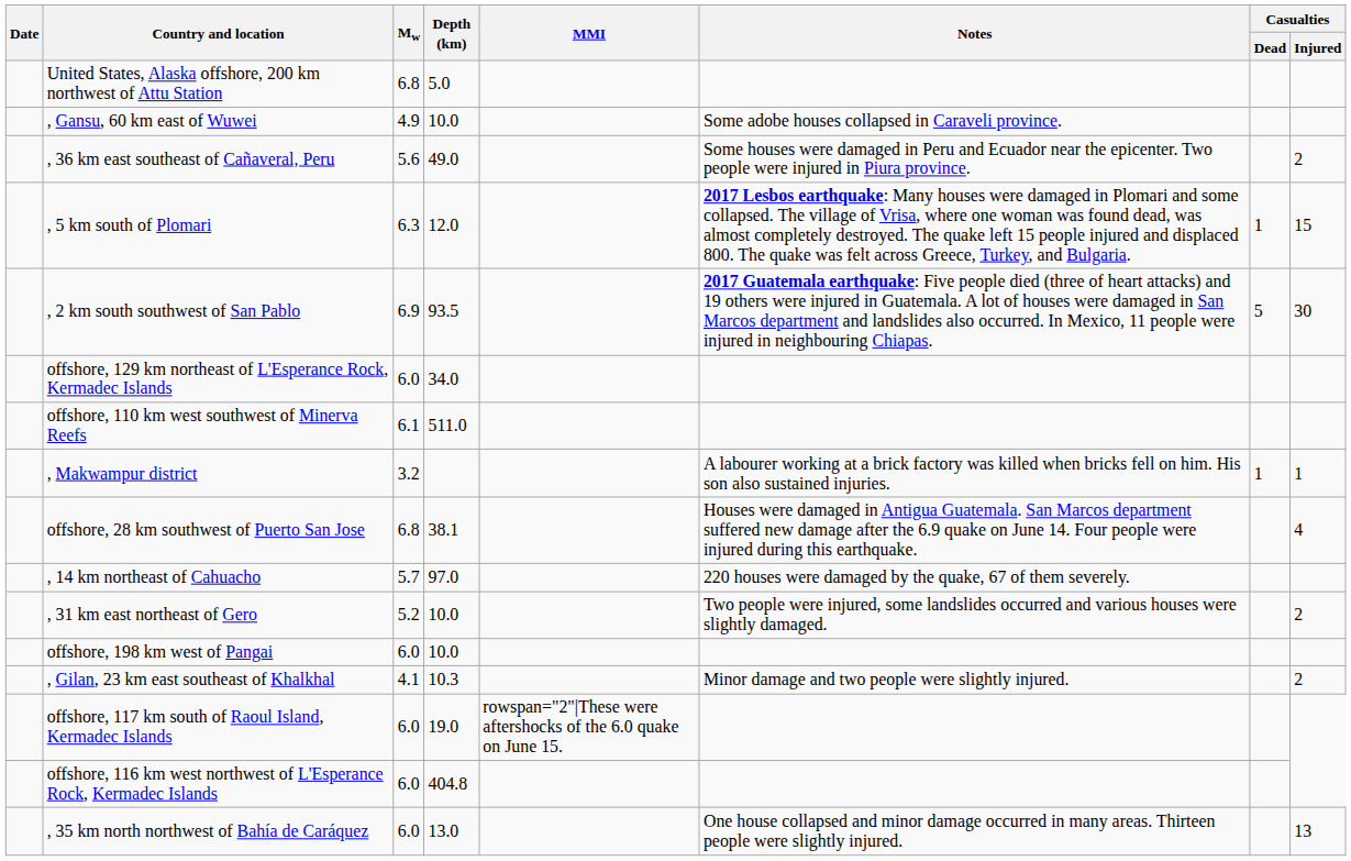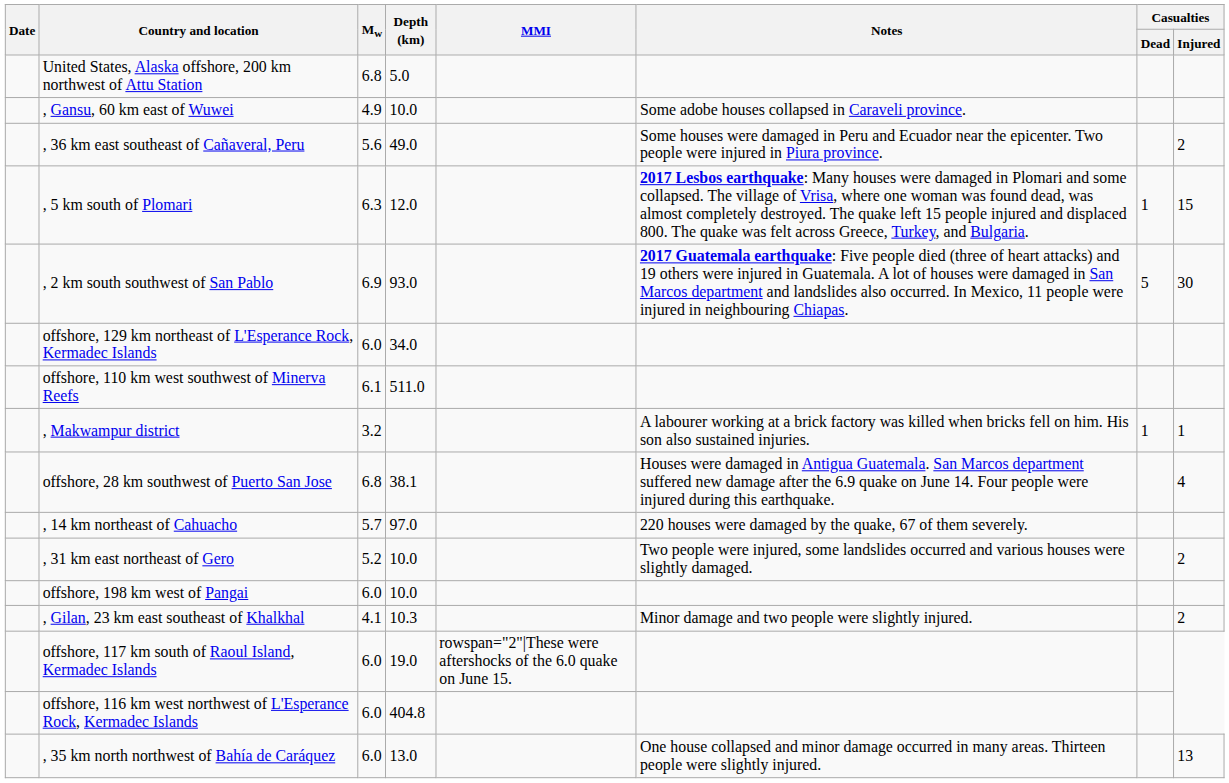, 2 km south southwest of San Pablo | Depth (km): 93.5 -> 93.0
